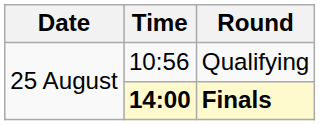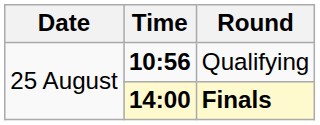Qualifying | Time: normal -> bold
